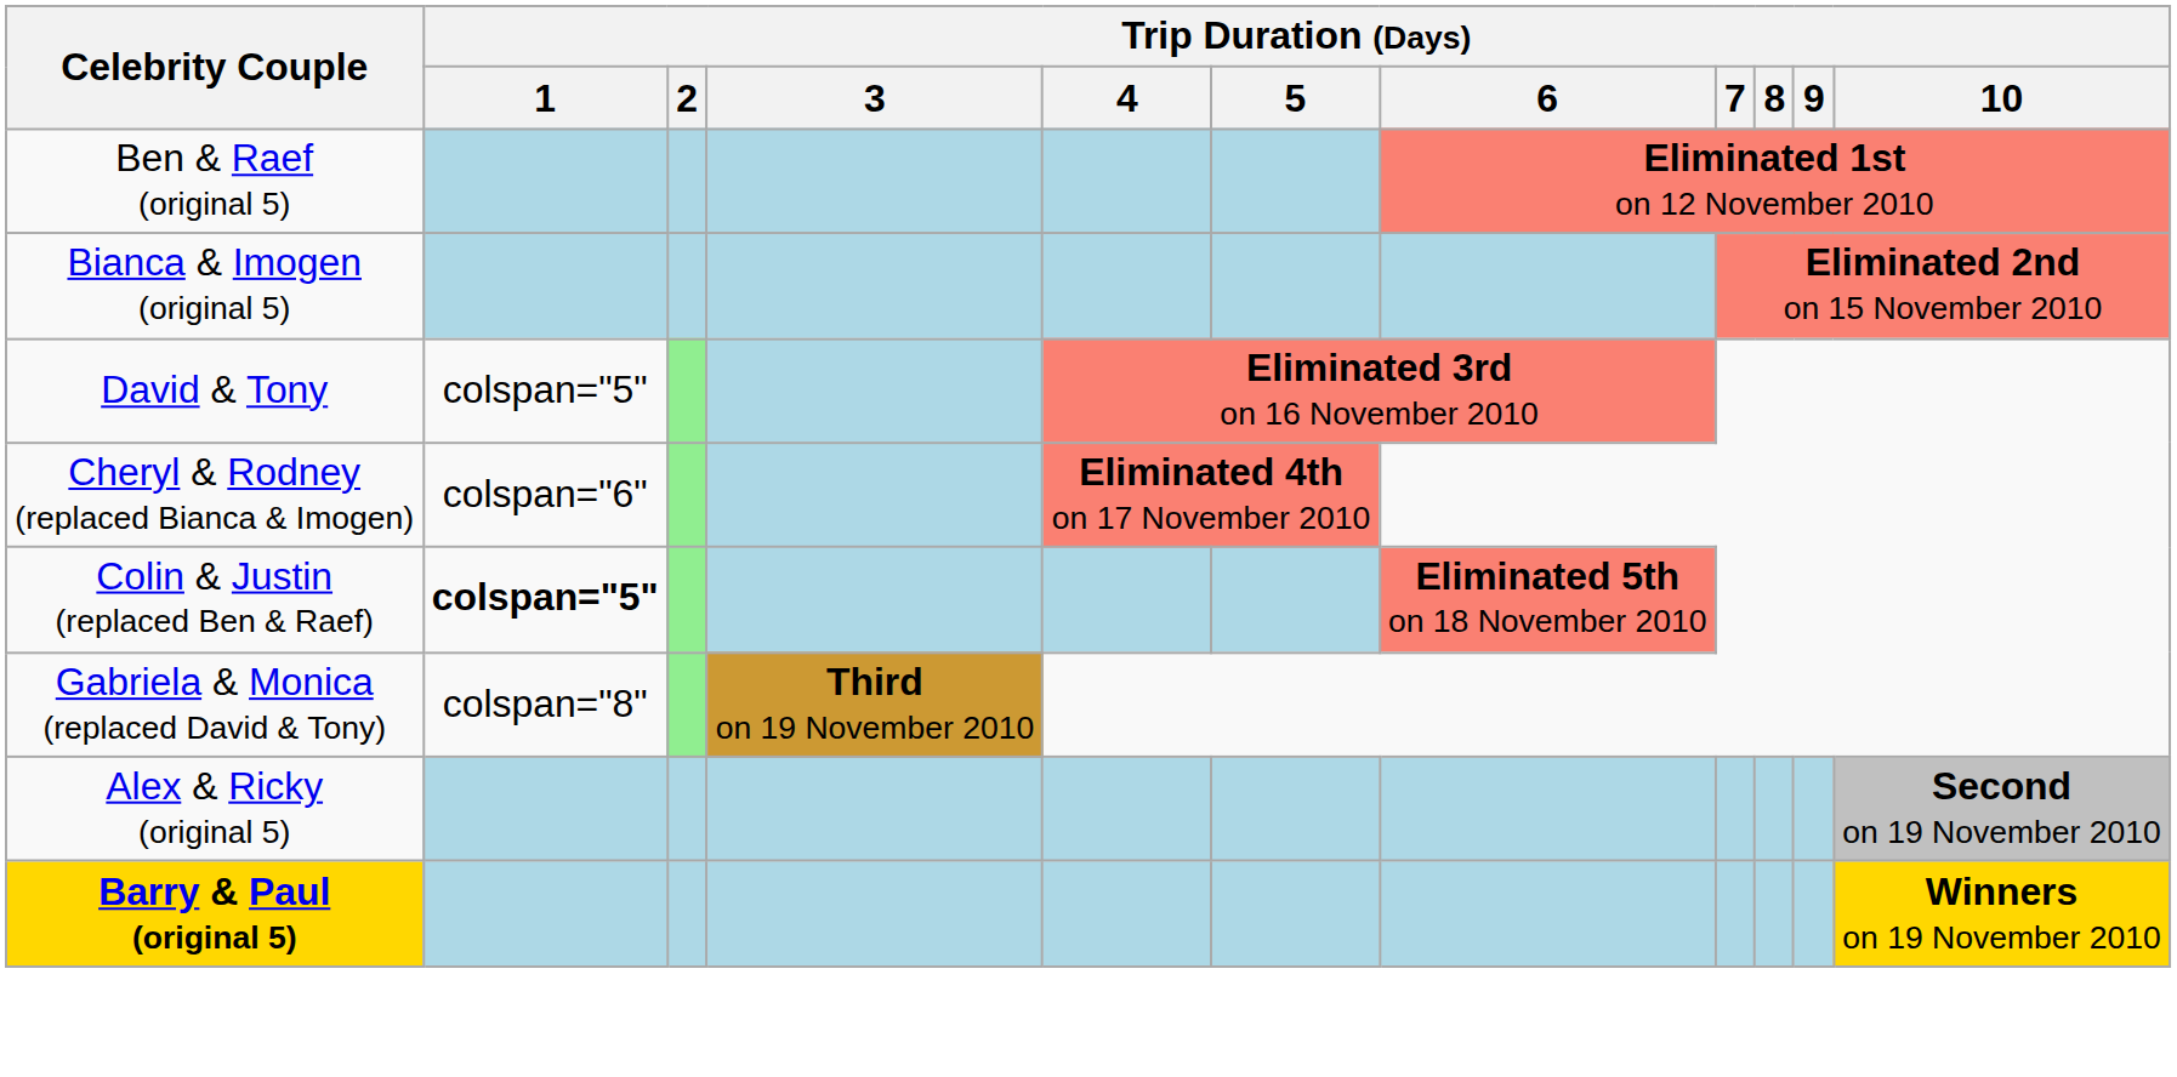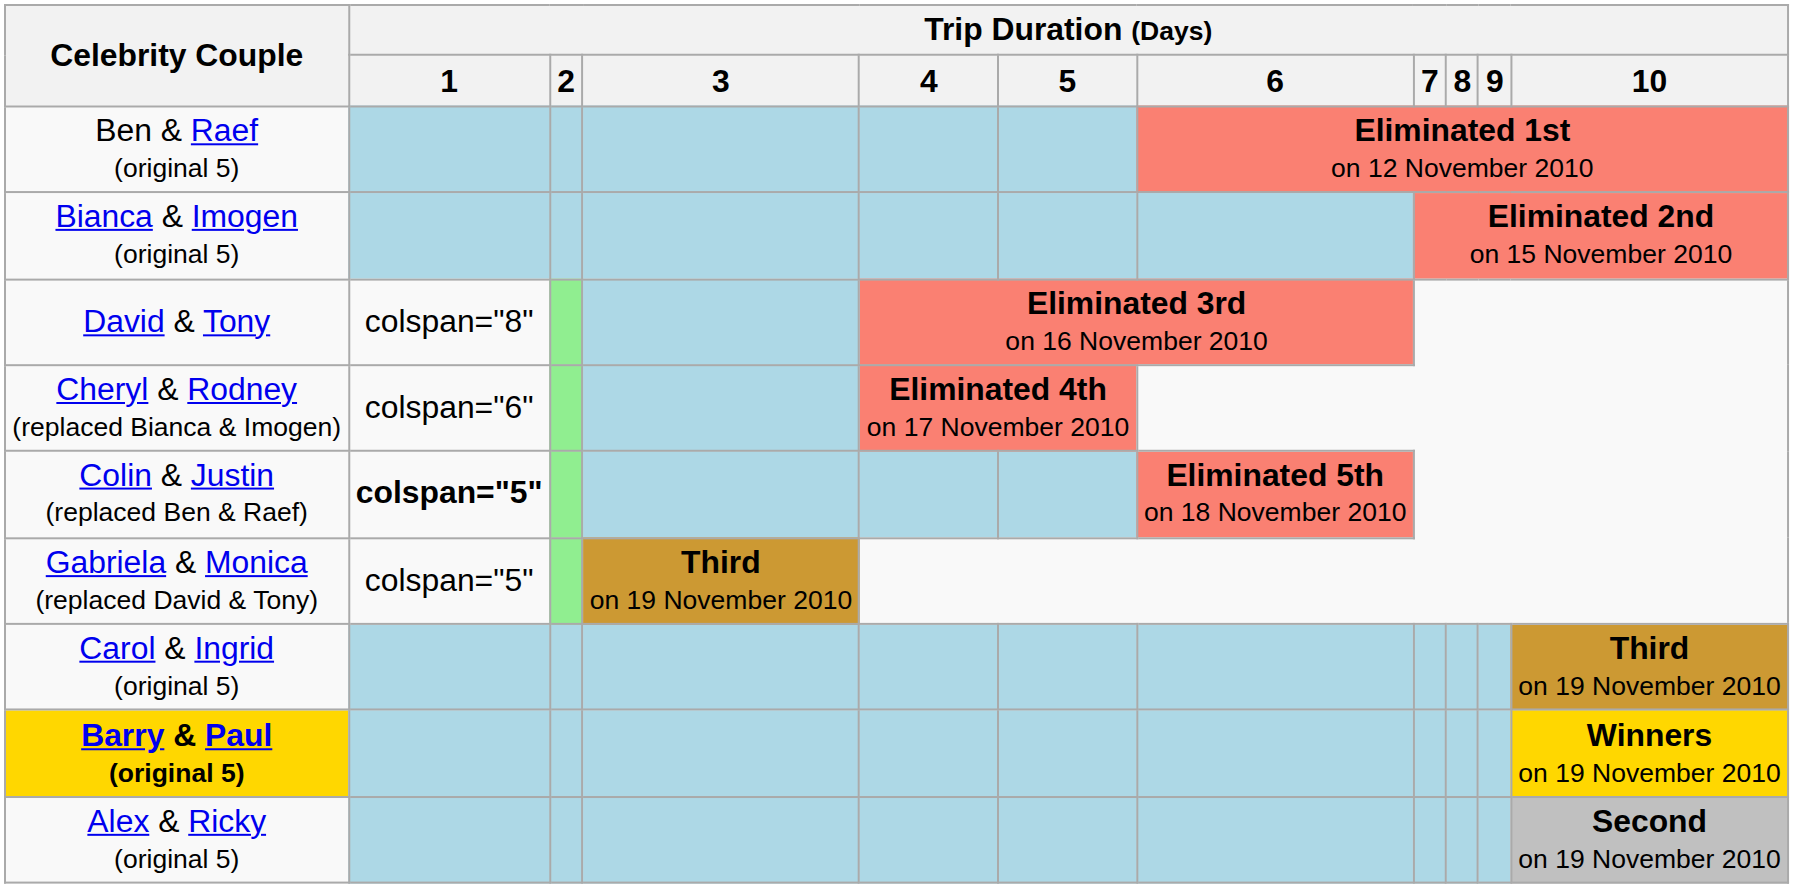David & Tony | Trip Duration (Days) / 1: colspan="5" -> colspan="8"
Gabriela & Monica (replaced David & Tony) | Trip Duration (Days) / 1: colspan="8" -> colspan="5"
+ row: Carol & Ingrid (original 5) | Third on 19 November 2010
rows swapped: Alex & Ricky (original 5) <-> Barry & Paul (original 5)
